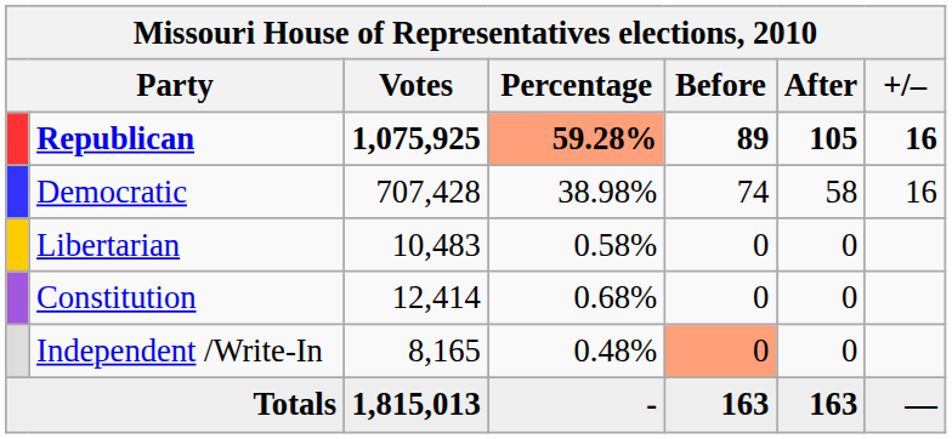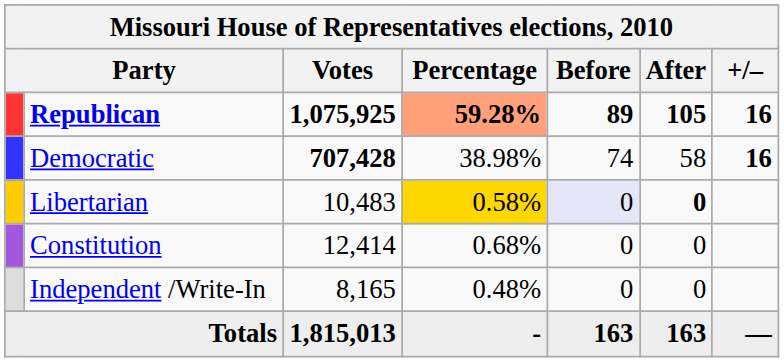Democratic | Votes: normal -> bold
Democratic | +/–: normal -> bold
Libertarian | Percentage: no background -> gold background
Libertarian | Before: no background -> lavender background
Libertarian | After: normal -> bold
Independent /Write-In | Before: lightsalmon background -> no background
